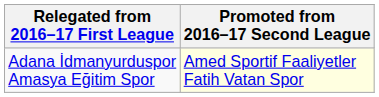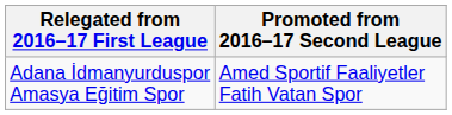Adana İdmanyurduspor Amasya Eğitim Spor | Promoted from 2016–17 Second League: lightyellow background -> no background
